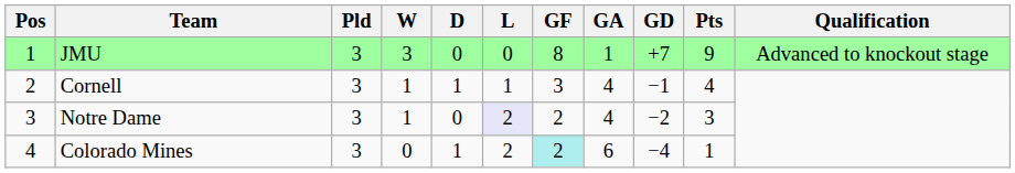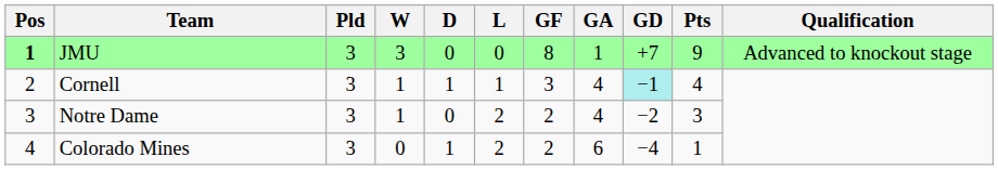JMU | Pos: normal -> bold
Cornell | GD: no background -> paleturquoise background
Notre Dame | L: lavender background -> no background
Colorado Mines | GF: paleturquoise background -> no background
